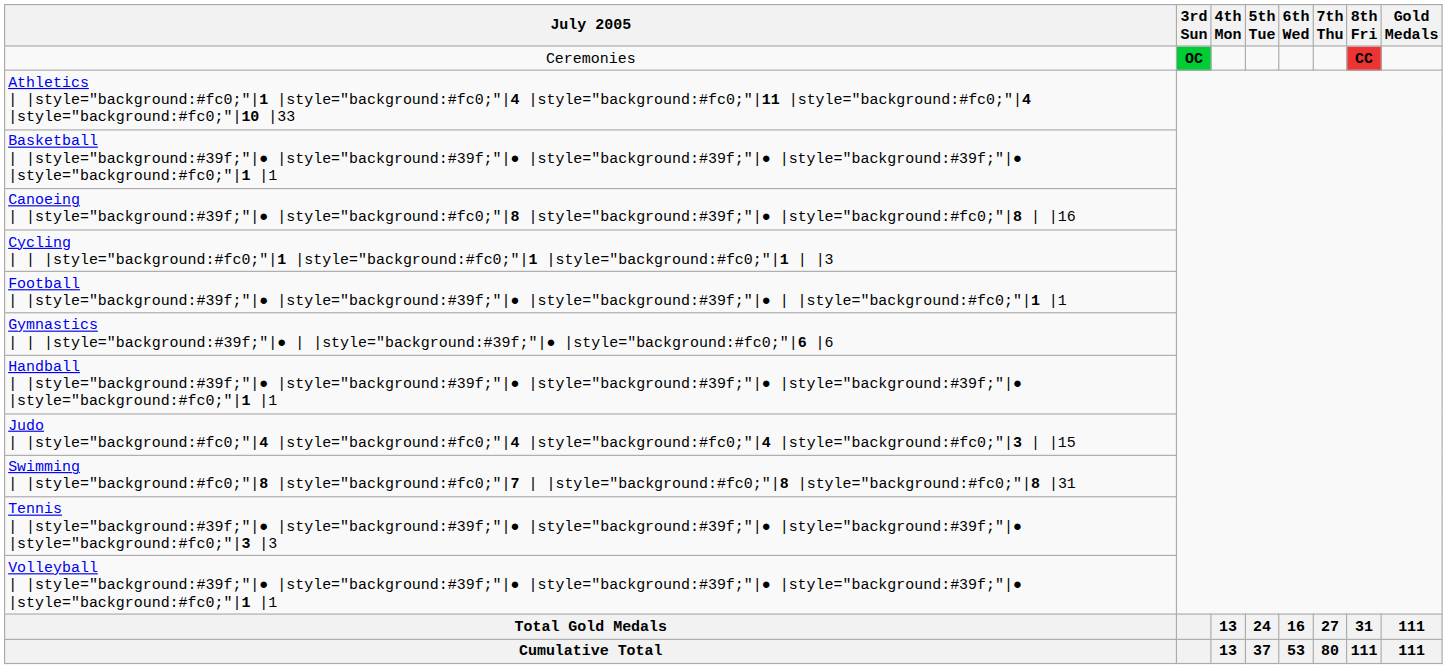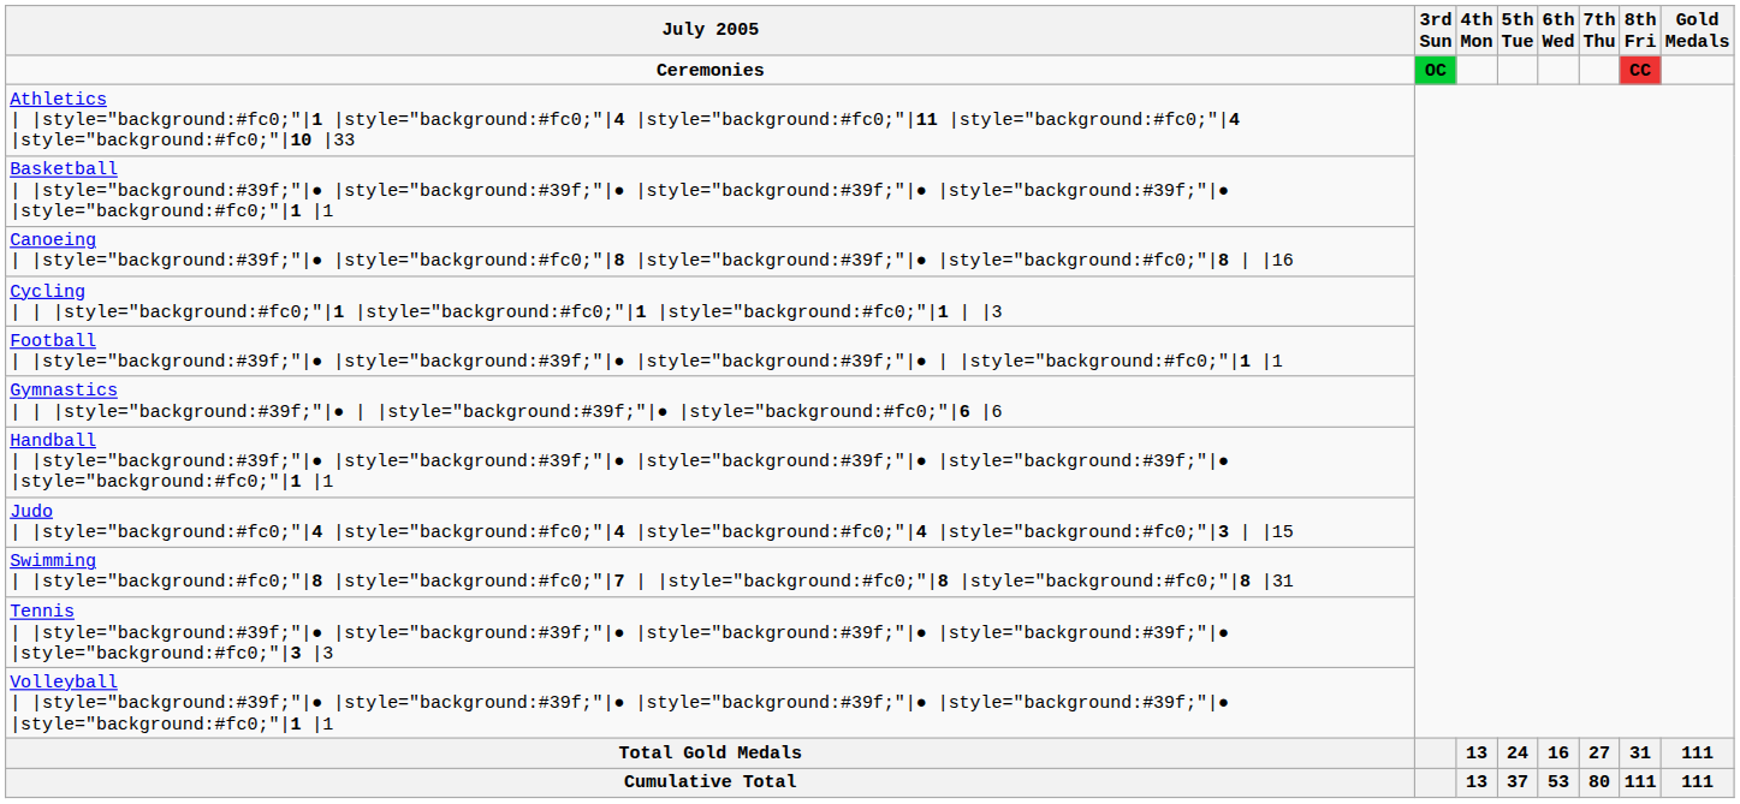Ceremonies | July 2005: normal -> bold
